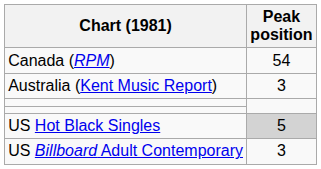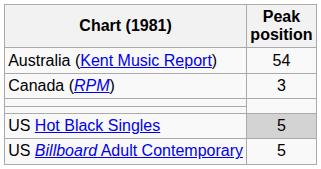row 2 | Chart (1981): Canada (RPM) -> Australia (Kent Music Report)
row 3 | Chart (1981): Australia (Kent Music Report) -> Canada (RPM)
row 7 | Peak position: 3 -> 5
